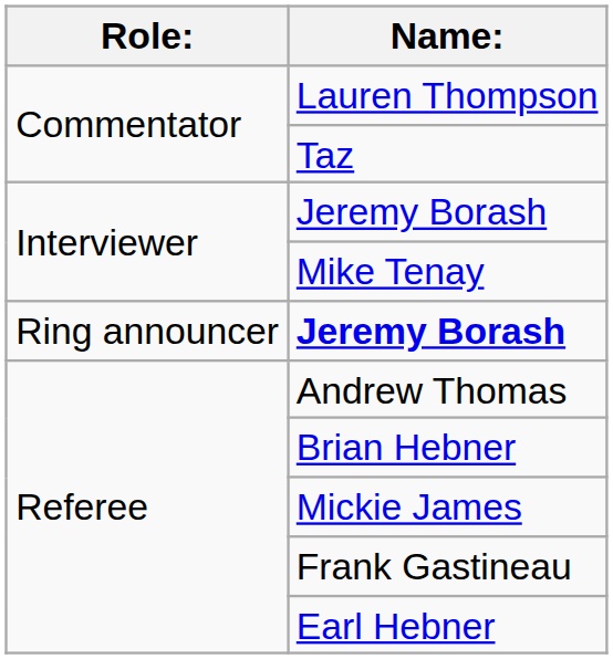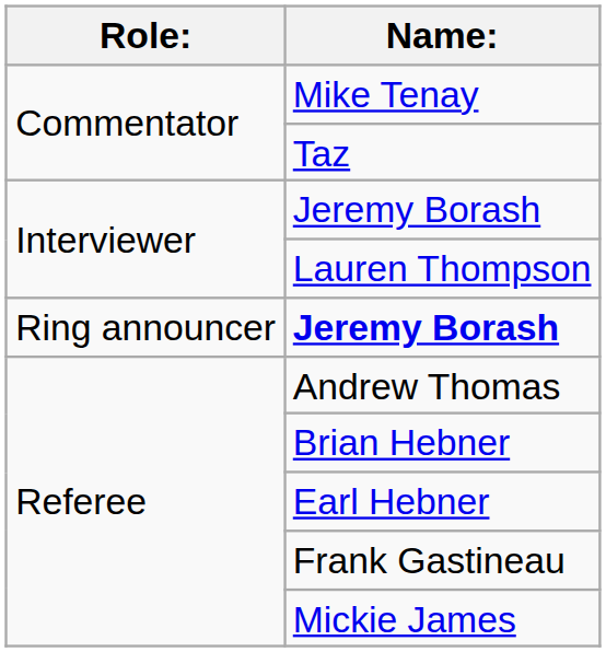row 2 | Name:: Lauren Thompson -> Mike Tenay
row 5 | Name:: Mike Tenay -> Lauren Thompson
row 9 | Name:: Mickie James -> Earl Hebner
row 11 | Name:: Earl Hebner -> Mickie James
